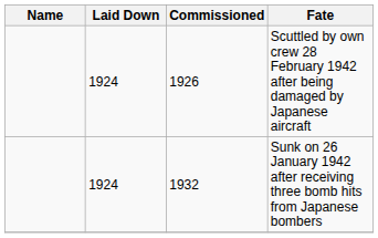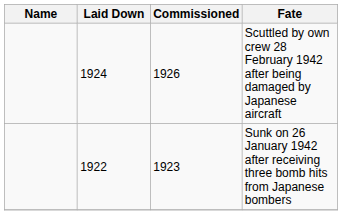row 3 | Laid Down: 1924 -> 1922
row 3 | Commissioned: 1932 -> 1923
